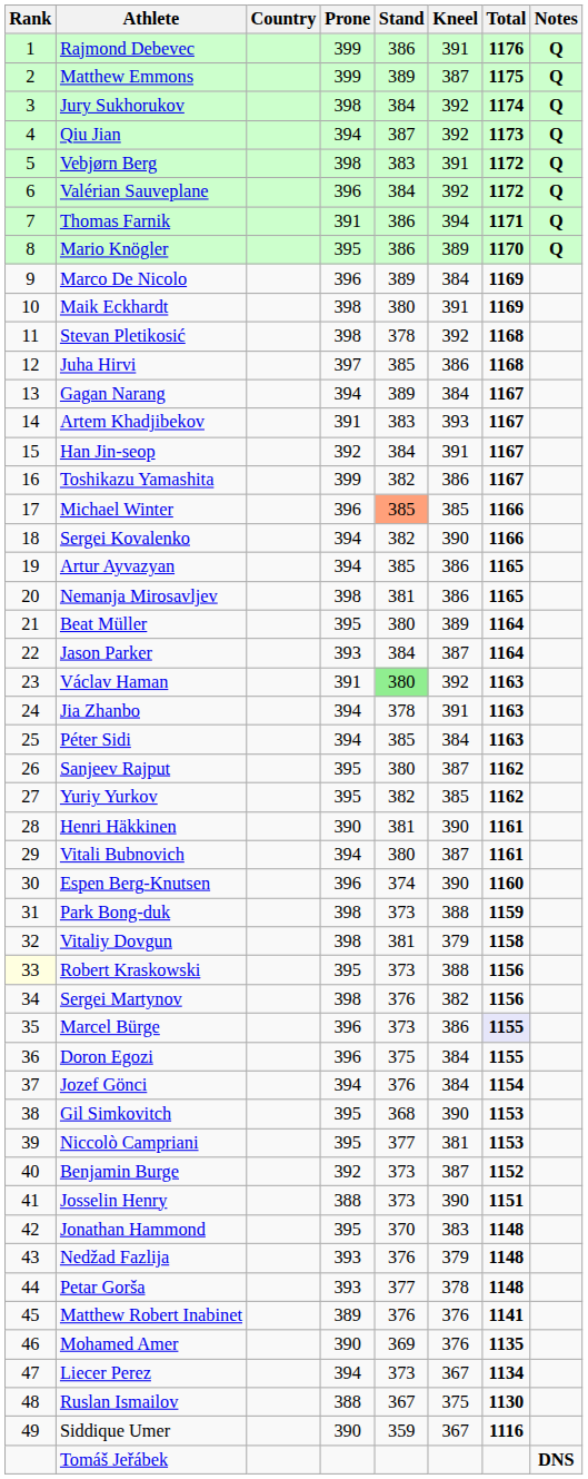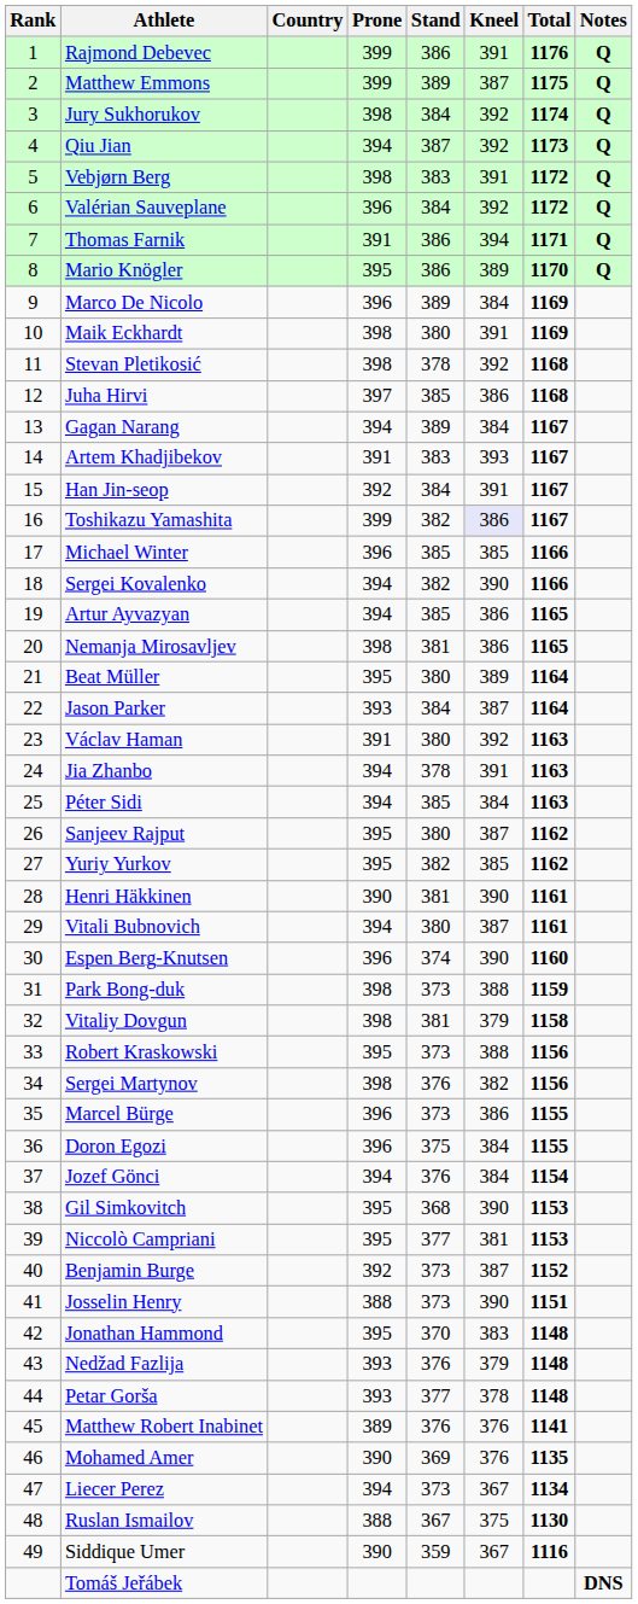Toshikazu Yamashita | Kneel: no background -> lavender background
Michael Winter | Stand: lightsalmon background -> no background
Václav Haman | Stand: lightgreen background -> no background
Robert Kraskowski | Rank: lightyellow background -> no background
Marcel Bürge | Total: lavender background -> no background
